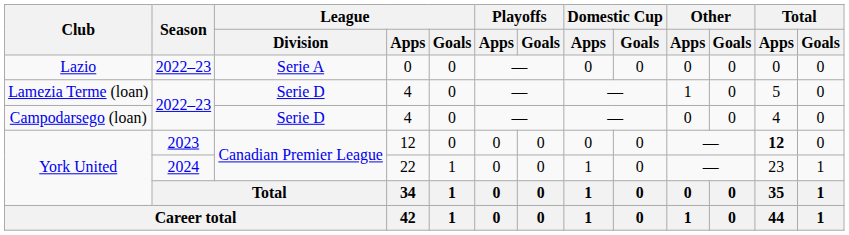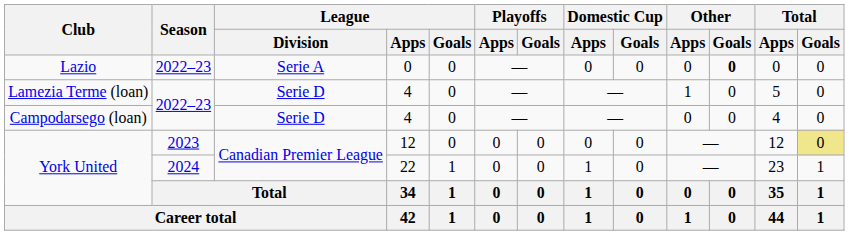Lazio | Other / Goals: normal -> bold
York United / 12 | Total / Apps: bold -> normal
York United / 12 | Total / Goals: no background -> khaki background
